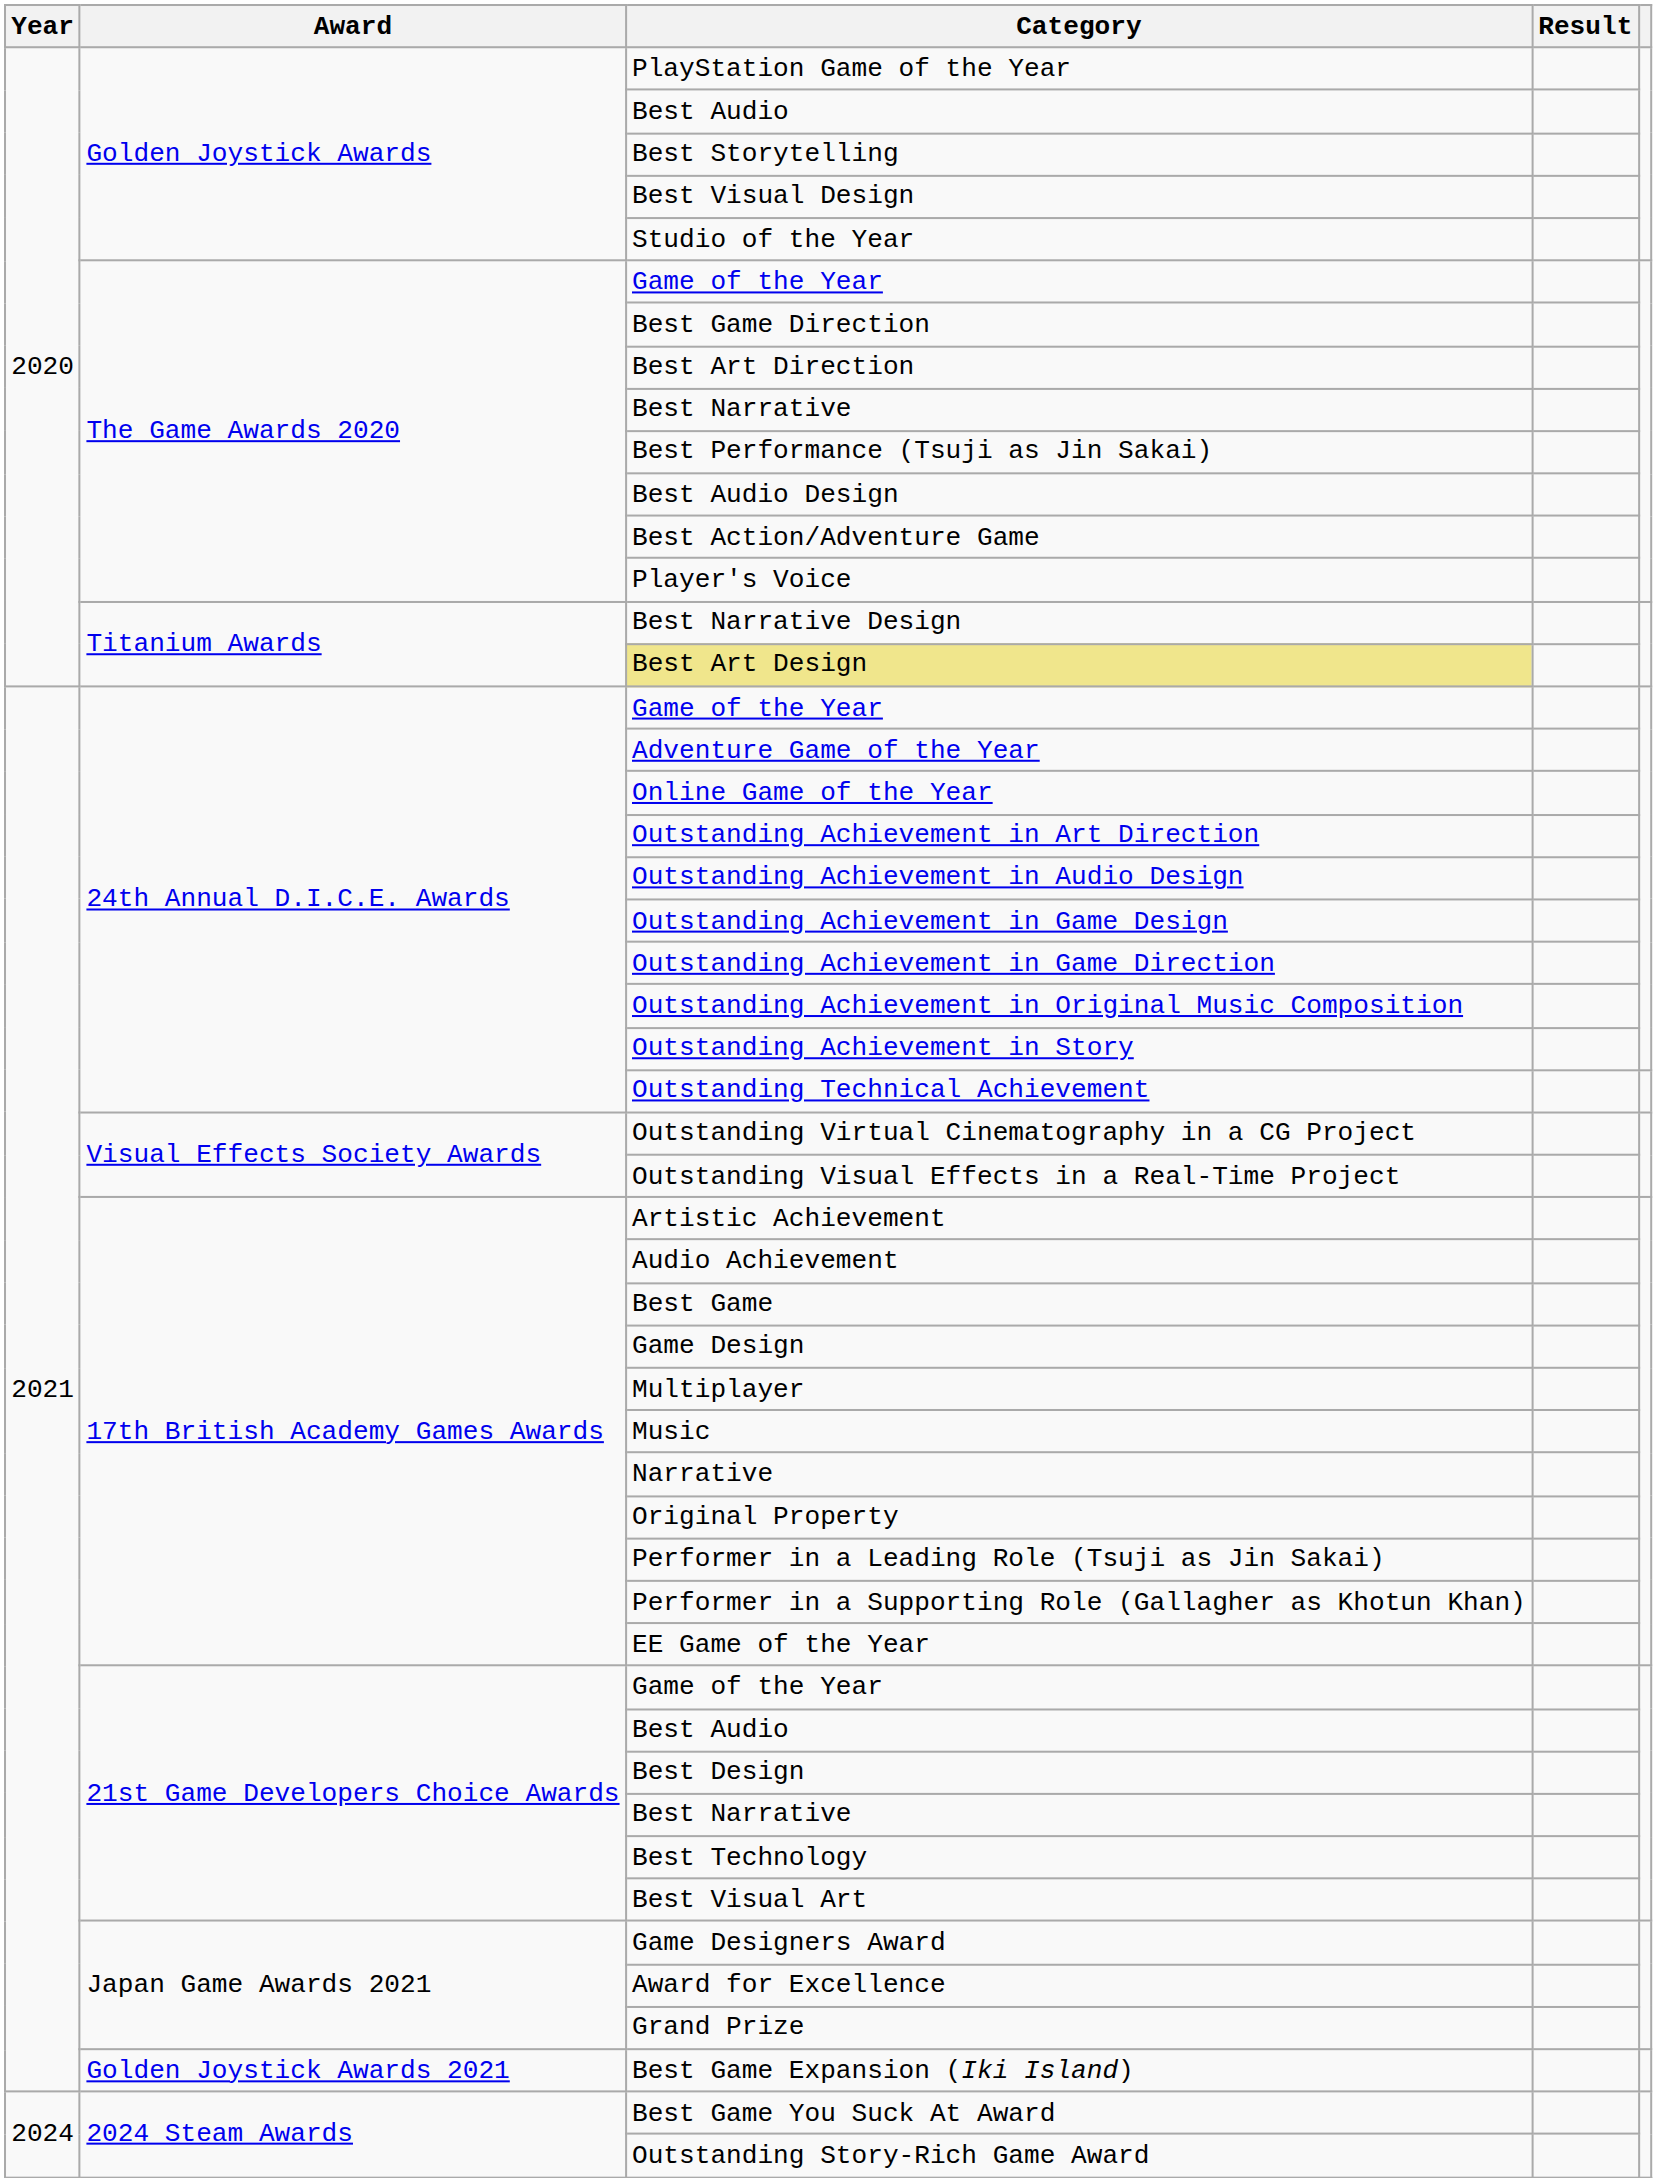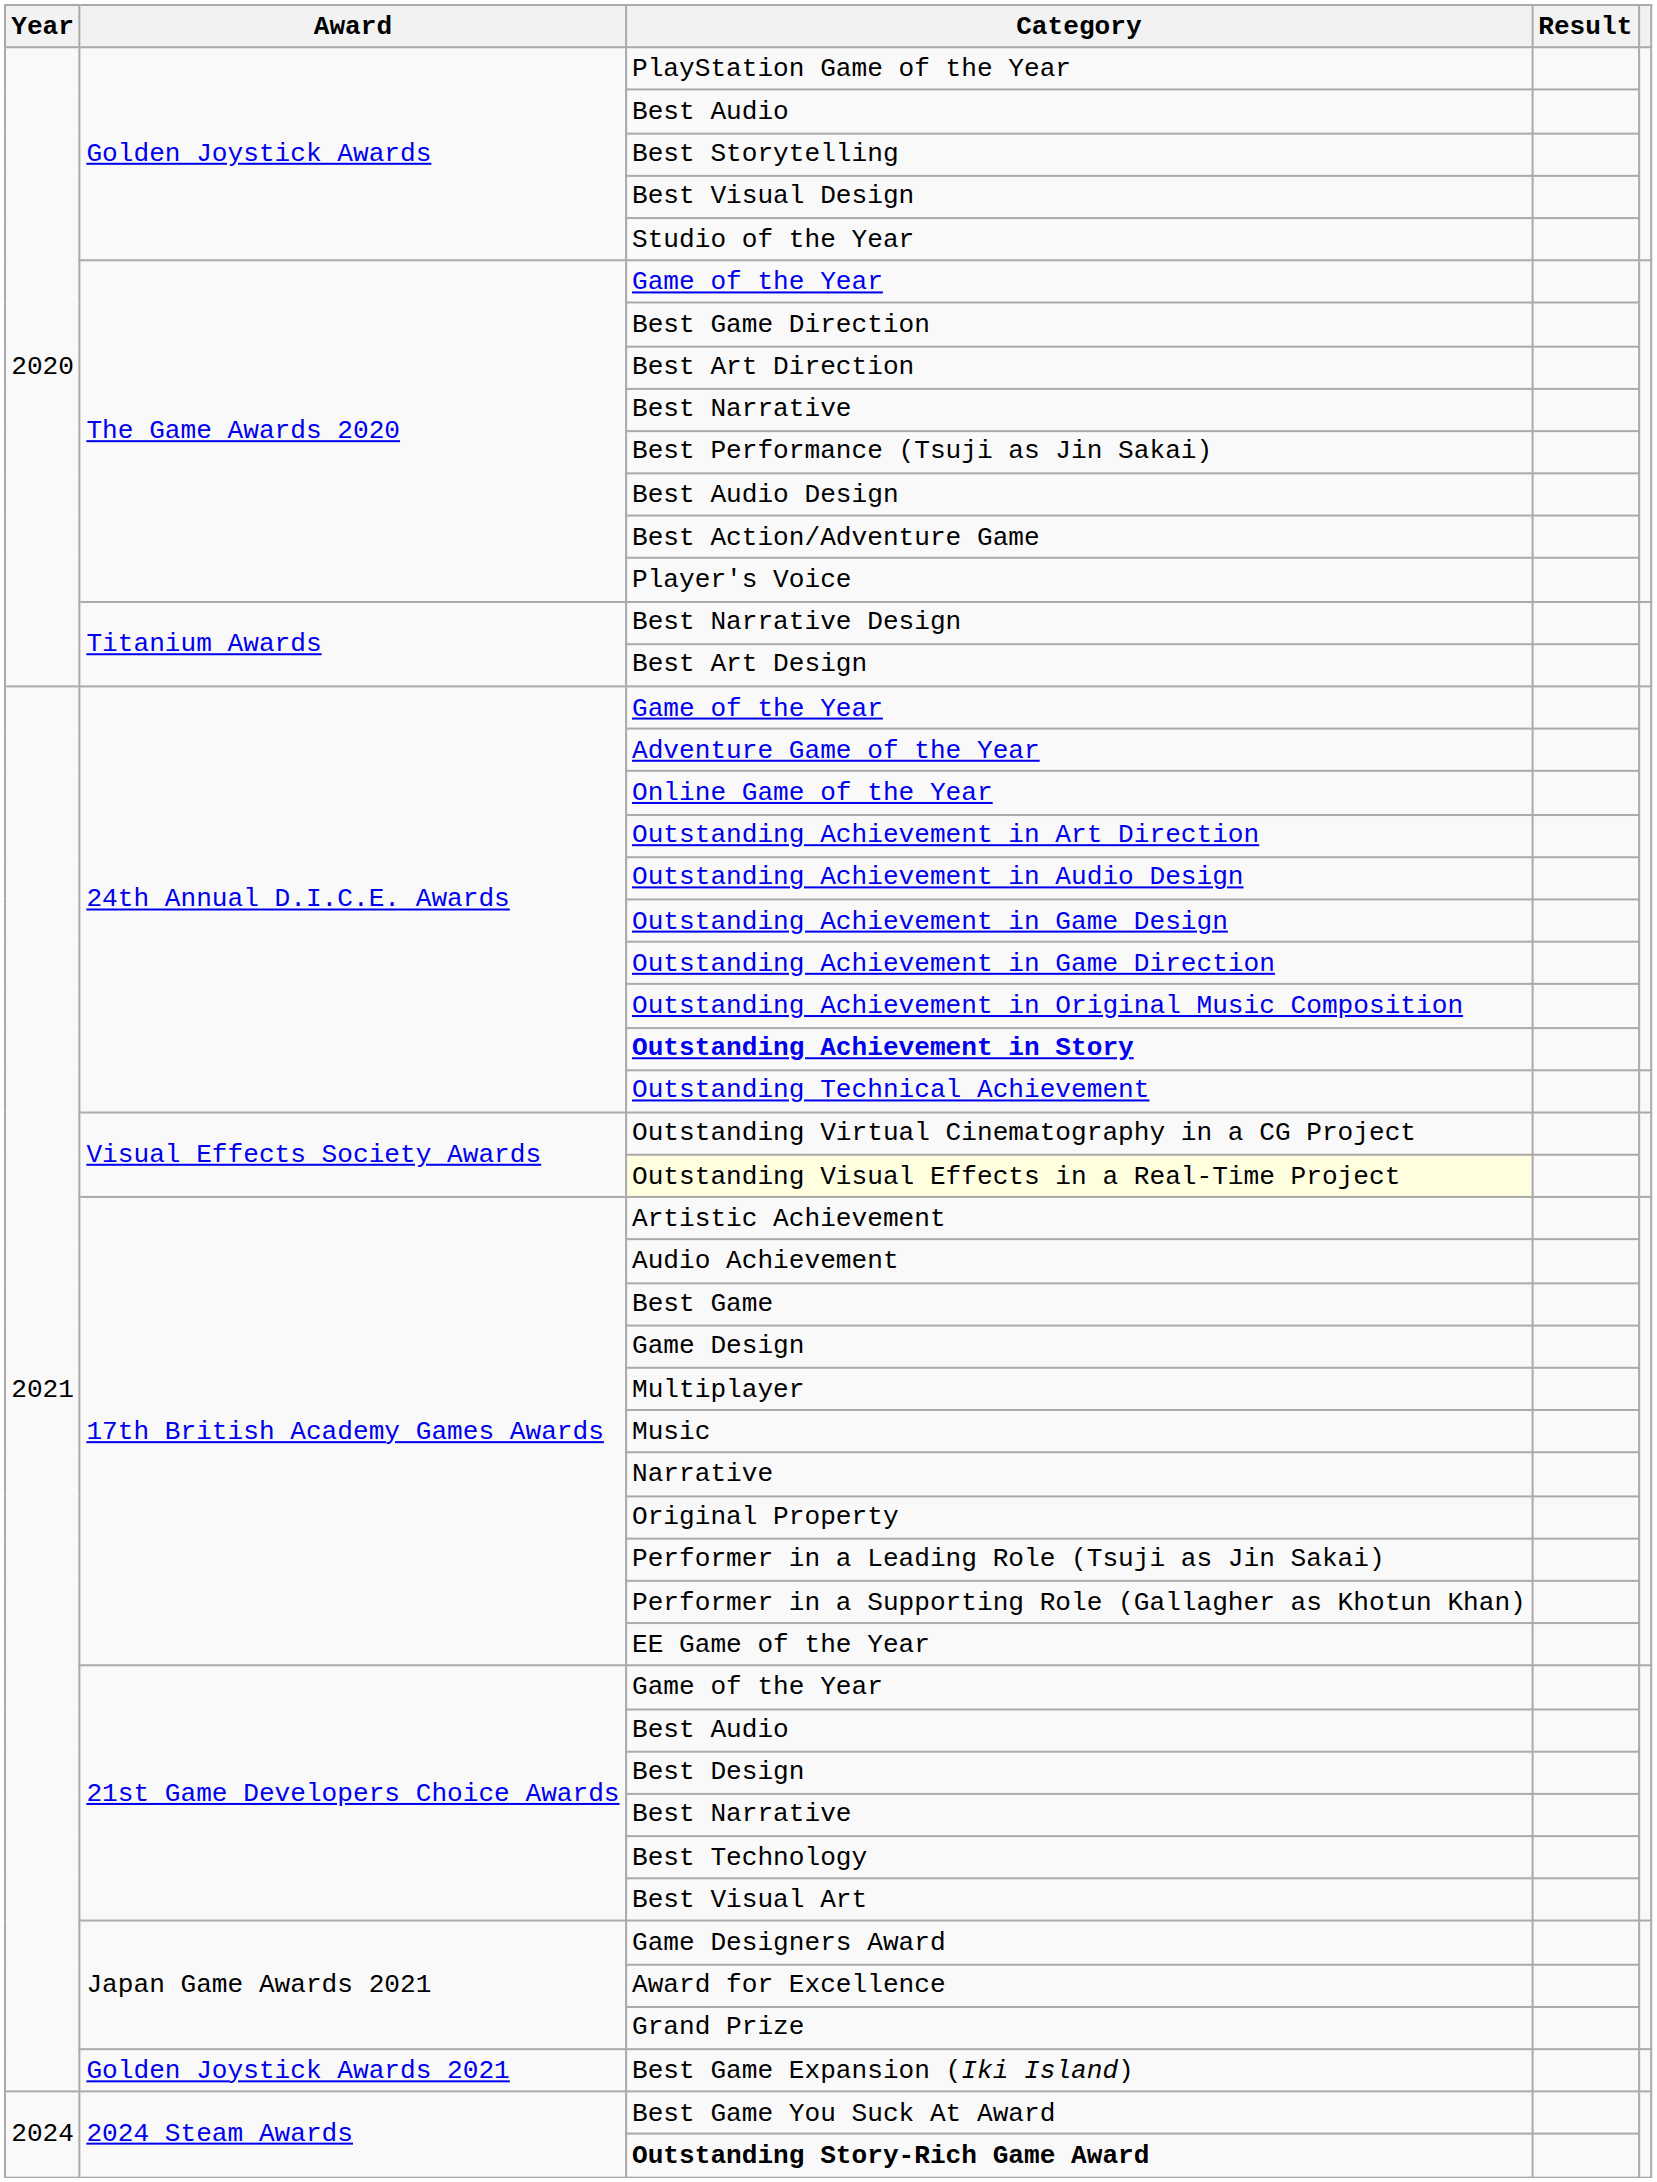Best Art Design | Category: khaki background -> no background
Outstanding Achievement in Story | Category: normal -> bold
Outstanding Visual Effects in a Real-Time Project | Category: no background -> lightyellow background
Outstanding Story-Rich Game Award | Category: normal -> bold
